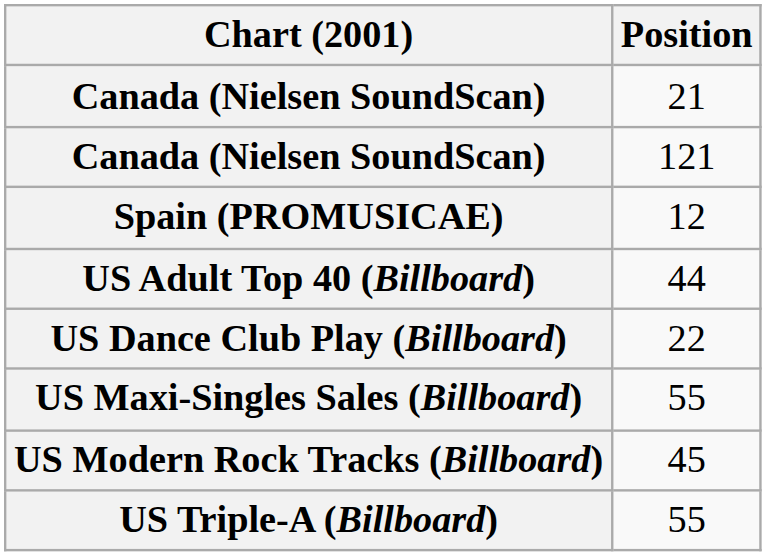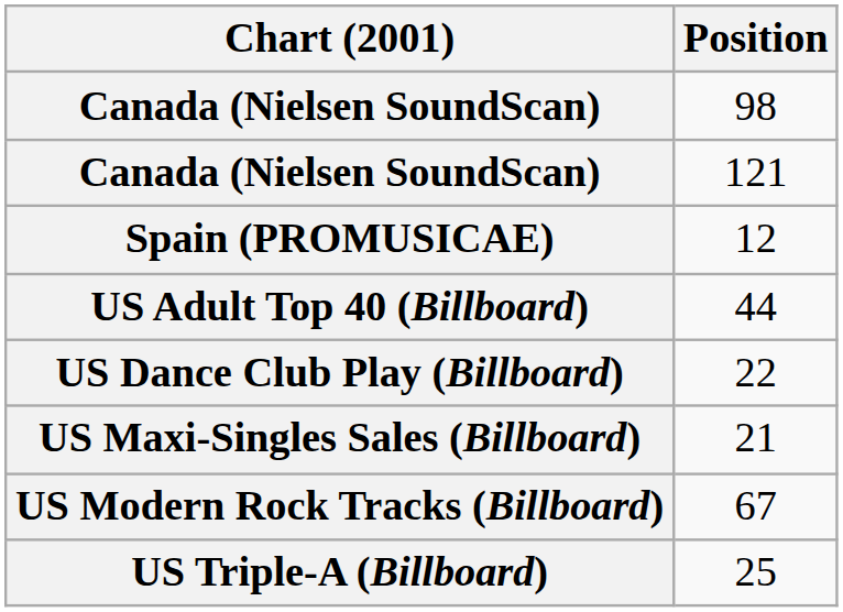row 2 | Position: 21 -> 98
row 7 | Position: 55 -> 21
row 8 | Position: 45 -> 67
row 9 | Position: 55 -> 25
